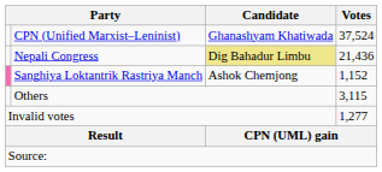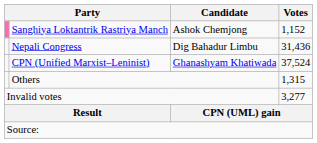rows swapped: CPN (Unified Marxist–Leninist) <-> Sanghiya Loktantrik Rastriya Manch
Nepali Congress | Candidate: khaki background -> no background
Nepali Congress | Votes: 21,436 -> 31,436
Others | Votes: 3,115 -> 1,315
Invalid votes | Votes: 1,277 -> 3,277
